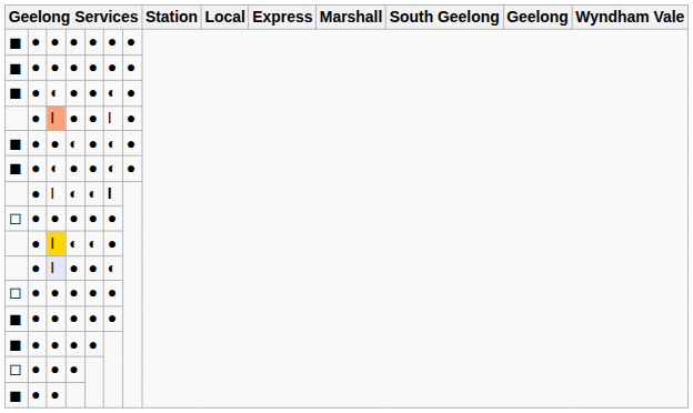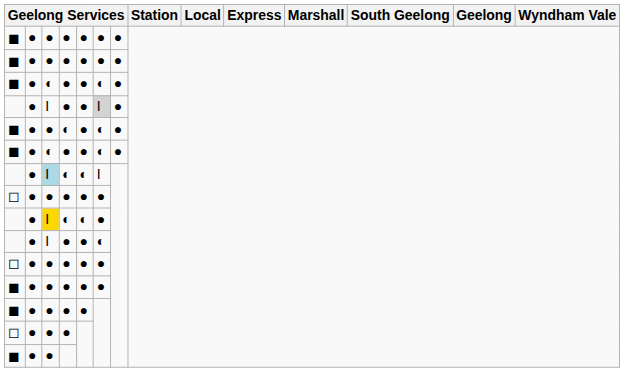row 5 | column 3: lightsalmon background -> no background
row 5 | column 6: no background -> lightgrey background
row 8 | column 3: no background -> lightblue background
row 8 | column 6: bold -> normal
row 11 | column 3: lavender background -> no background
